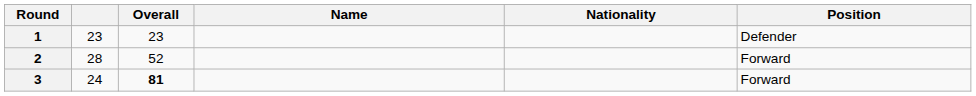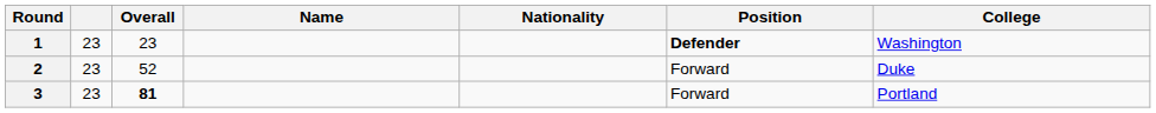+ column: College | Washington | Duke | Portland
1 | Position: normal -> bold
2 | column 2: 28 -> 23
3 | column 2: 24 -> 23
